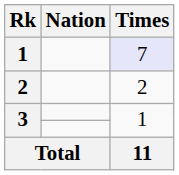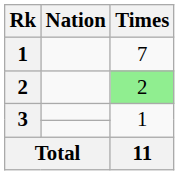row 2 | Times: lavender background -> no background
row 3 | Times: no background -> lightgreen background
